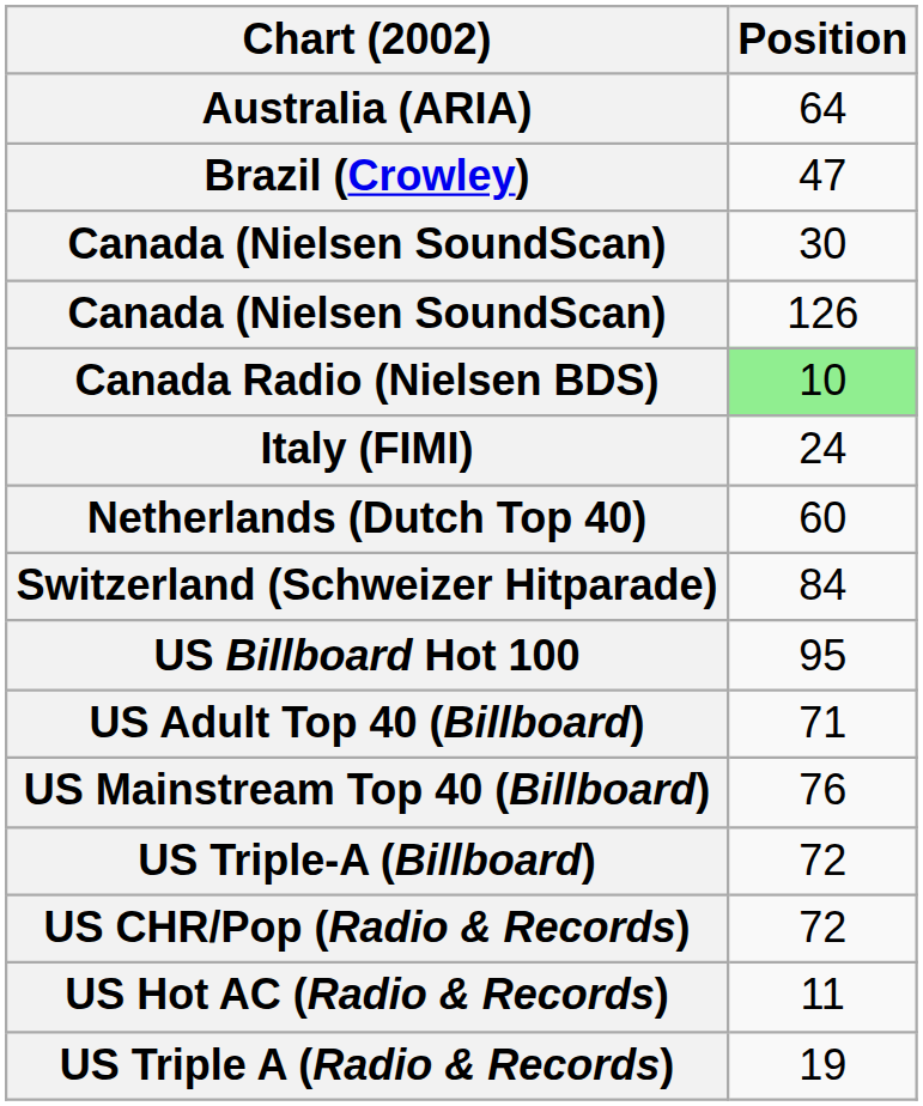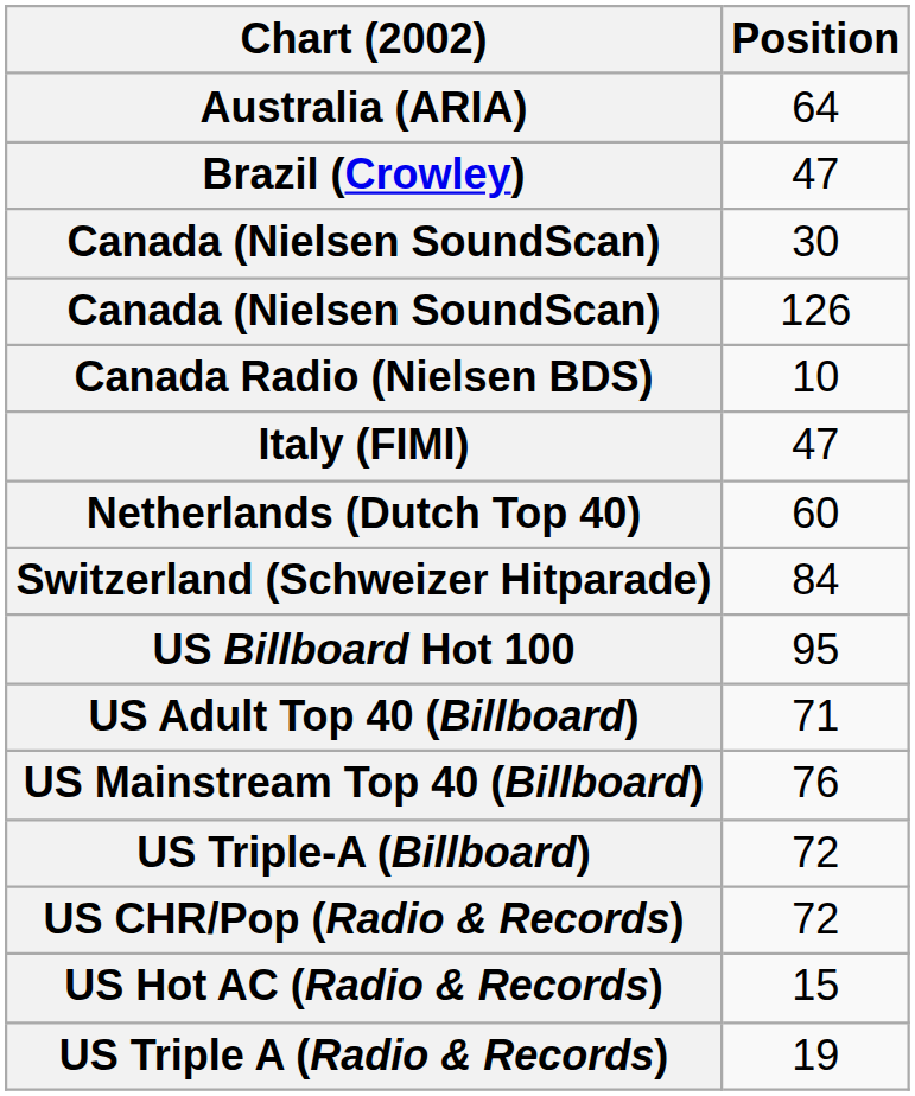row 6 | Position: lightgreen background -> no background
row 7 | Position: 24 -> 47
row 15 | Position: 11 -> 15
